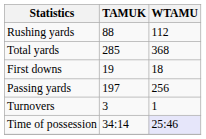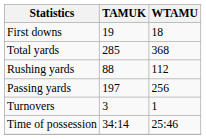rows swapped: First downs <-> Rushing yards
Time of possession | WTAMU: lavender background -> no background
